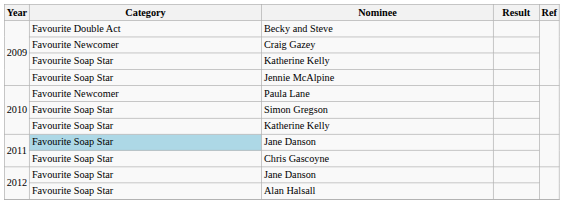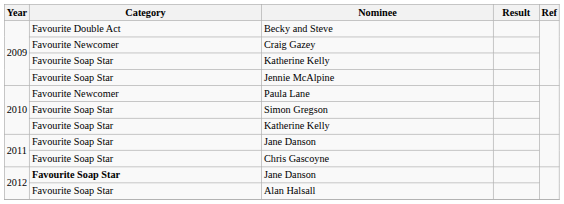2011 / Jane Danson | Category: lightblue background -> no background
2012 / Jane Danson | Category: normal -> bold
